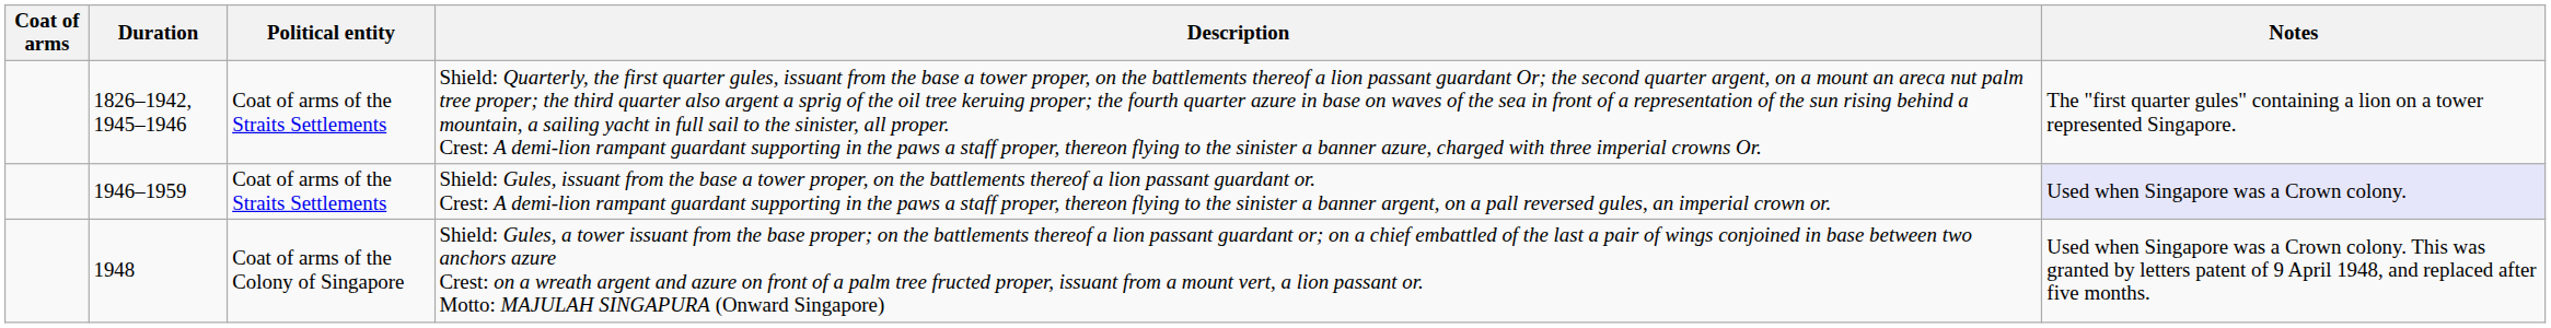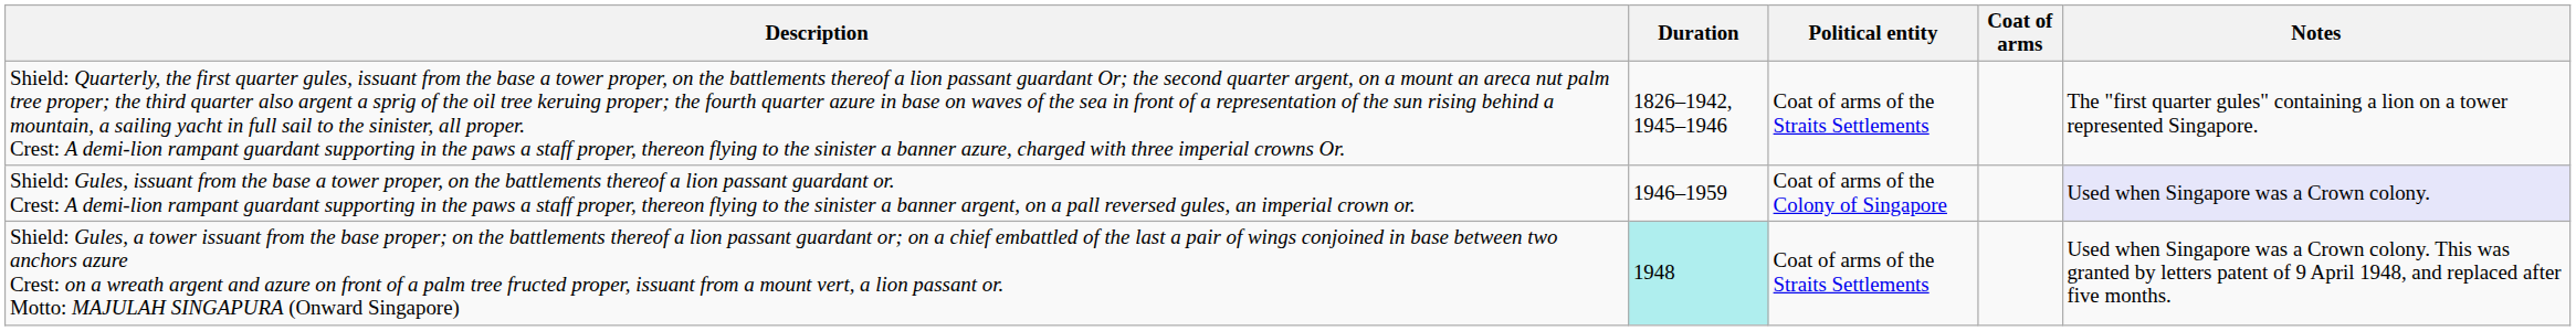columns swapped: Coat of arms <-> Description
row 3 | Political entity: Coat of arms of the Straits Settlements -> Coat of arms of the Colony of Singapore
row 4 | Duration: no background -> paleturquoise background
row 4 | Political entity: Coat of arms of the Colony of Singapore -> Coat of arms of the Straits Settlements
